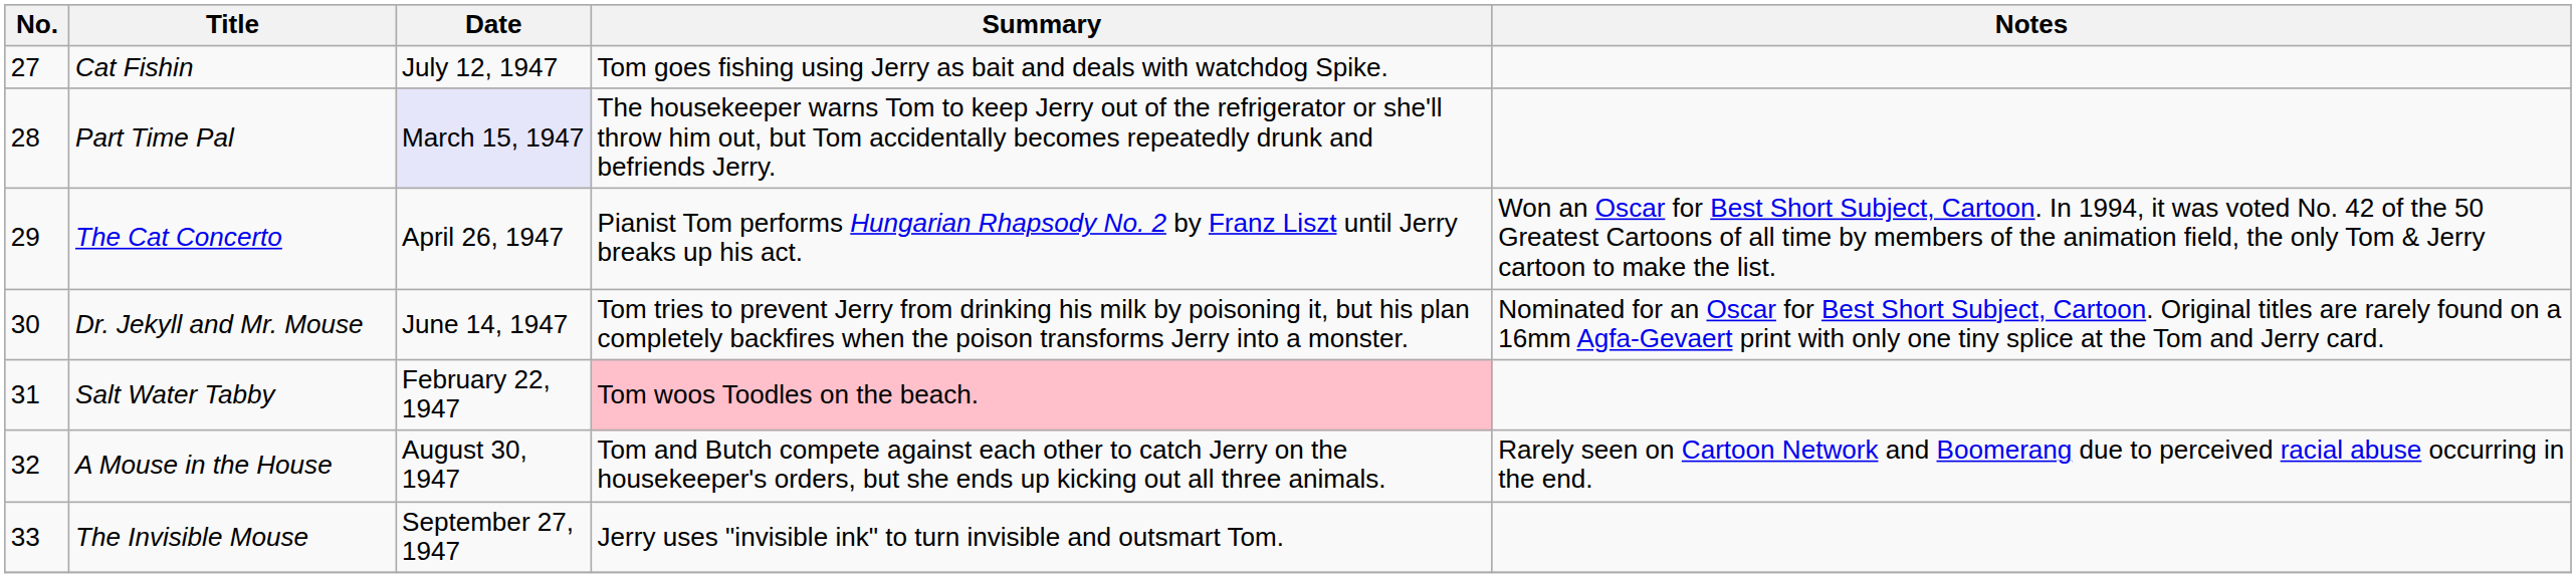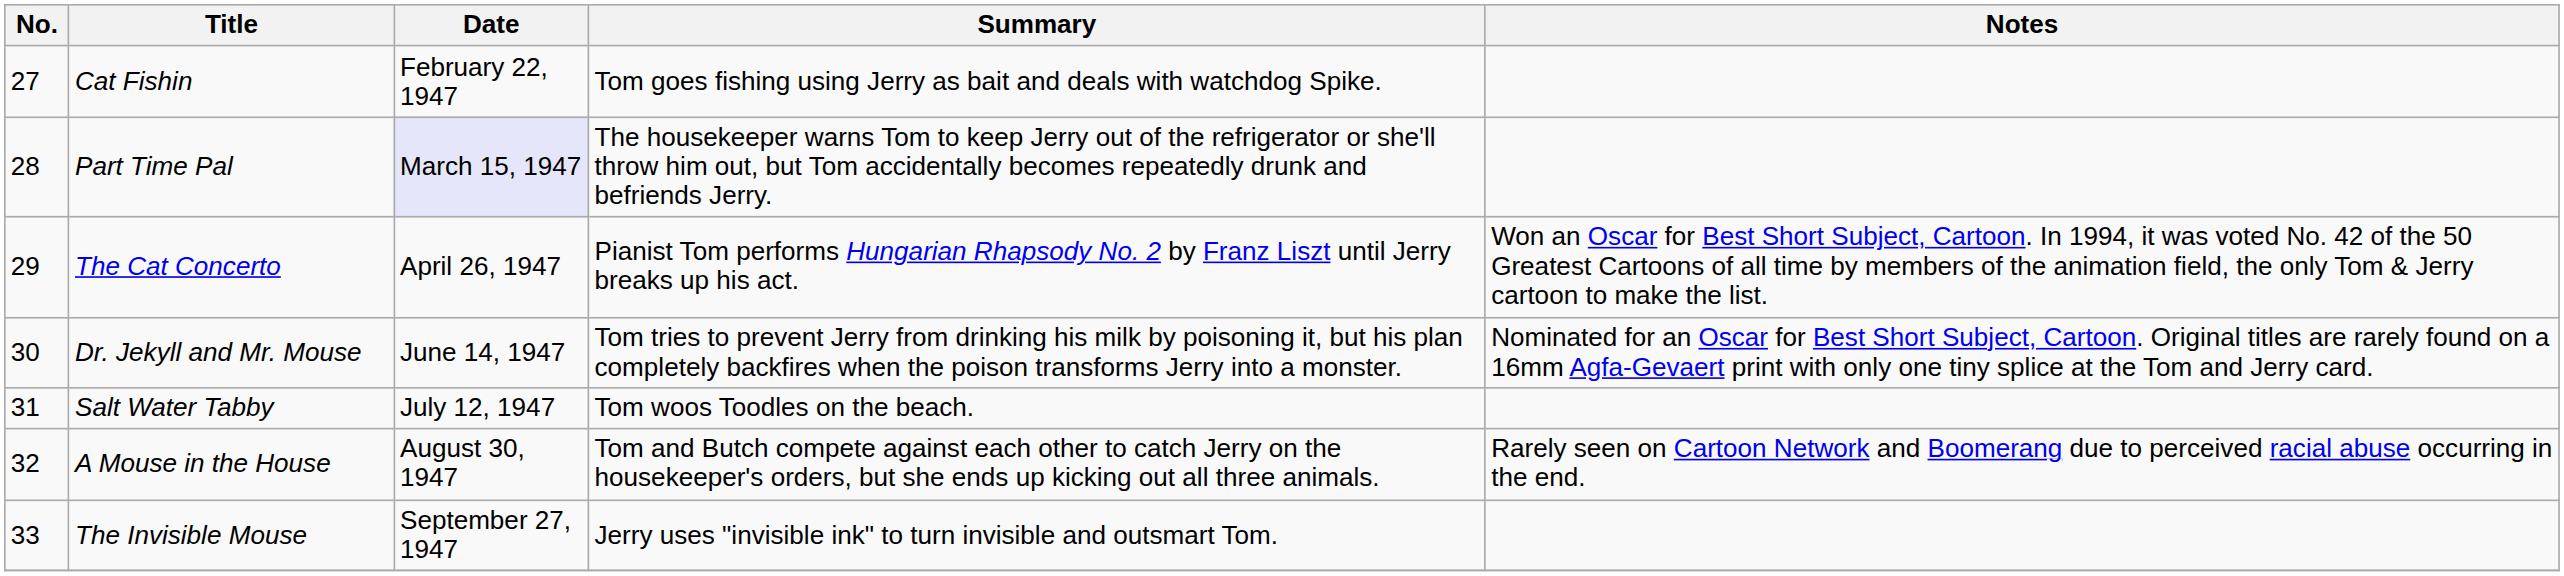Cat Fishin | Date: July 12, 1947 -> February 22, 1947
Salt Water Tabby | Date: February 22, 1947 -> July 12, 1947
Salt Water Tabby | Summary: pink background -> no background
